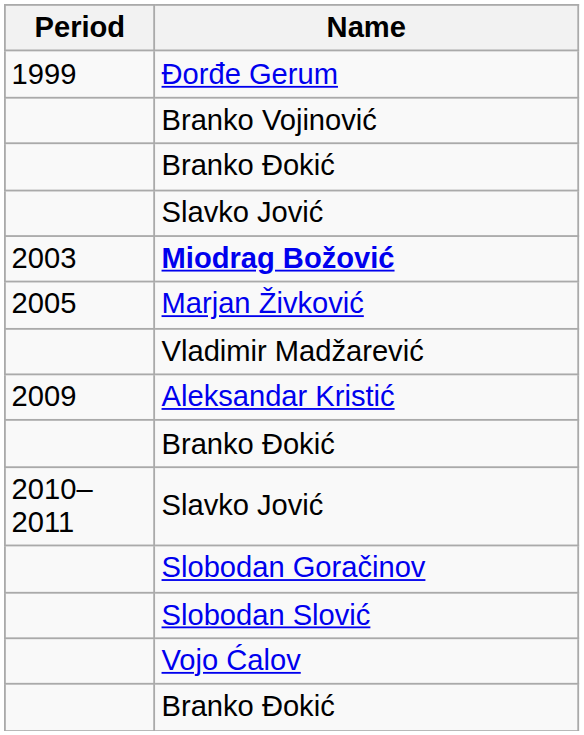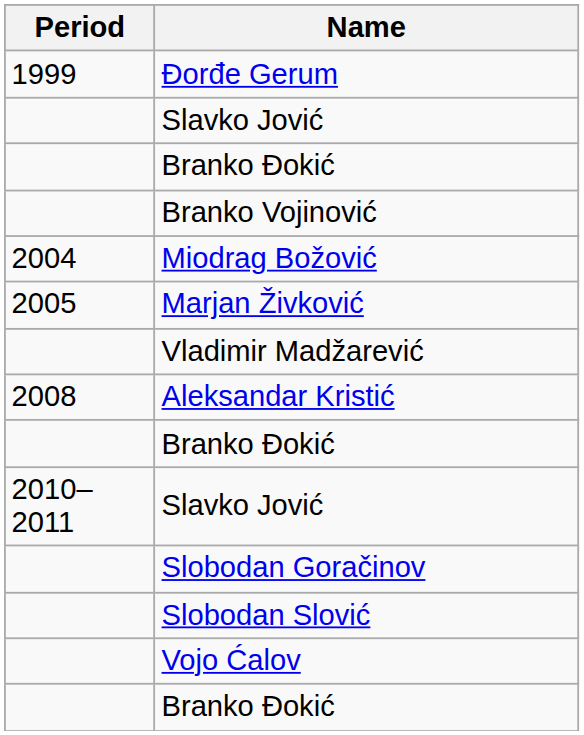row 3 | Name: Branko Vojinović -> Slavko Jović
row 5 | Name: Slavko Jović -> Branko Vojinović
row 6 | Period: 2003 -> 2004
row 6 | Name: bold -> normal
row 9 | Period: 2009 -> 2008
